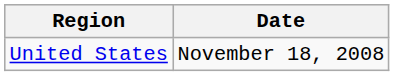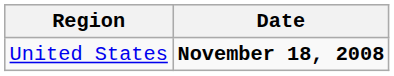United States | Date: normal -> bold
